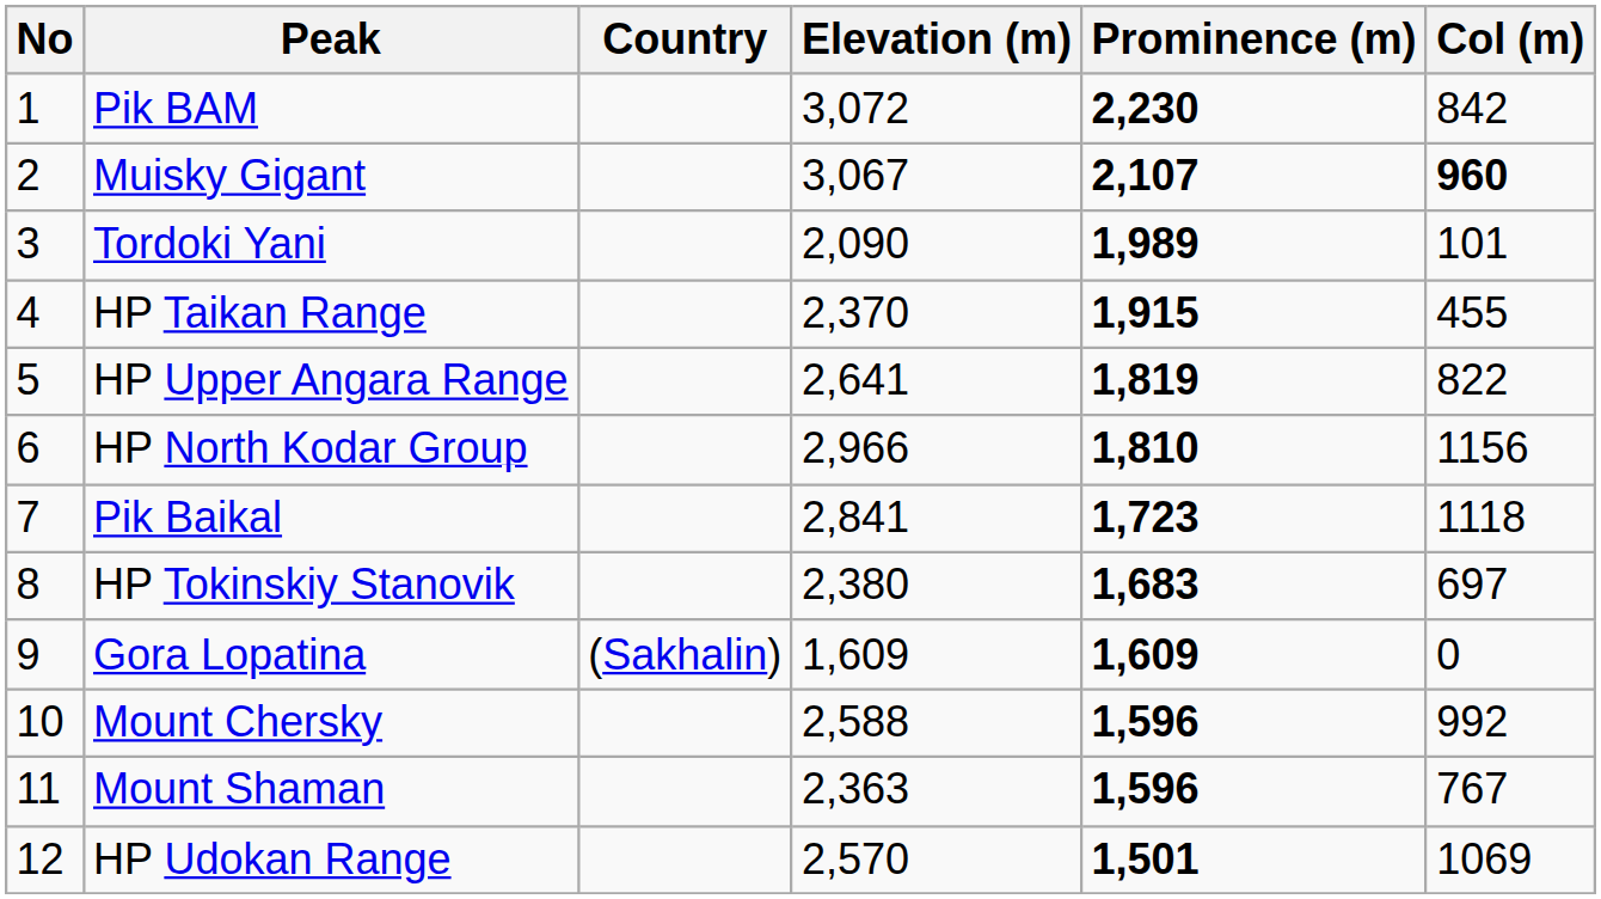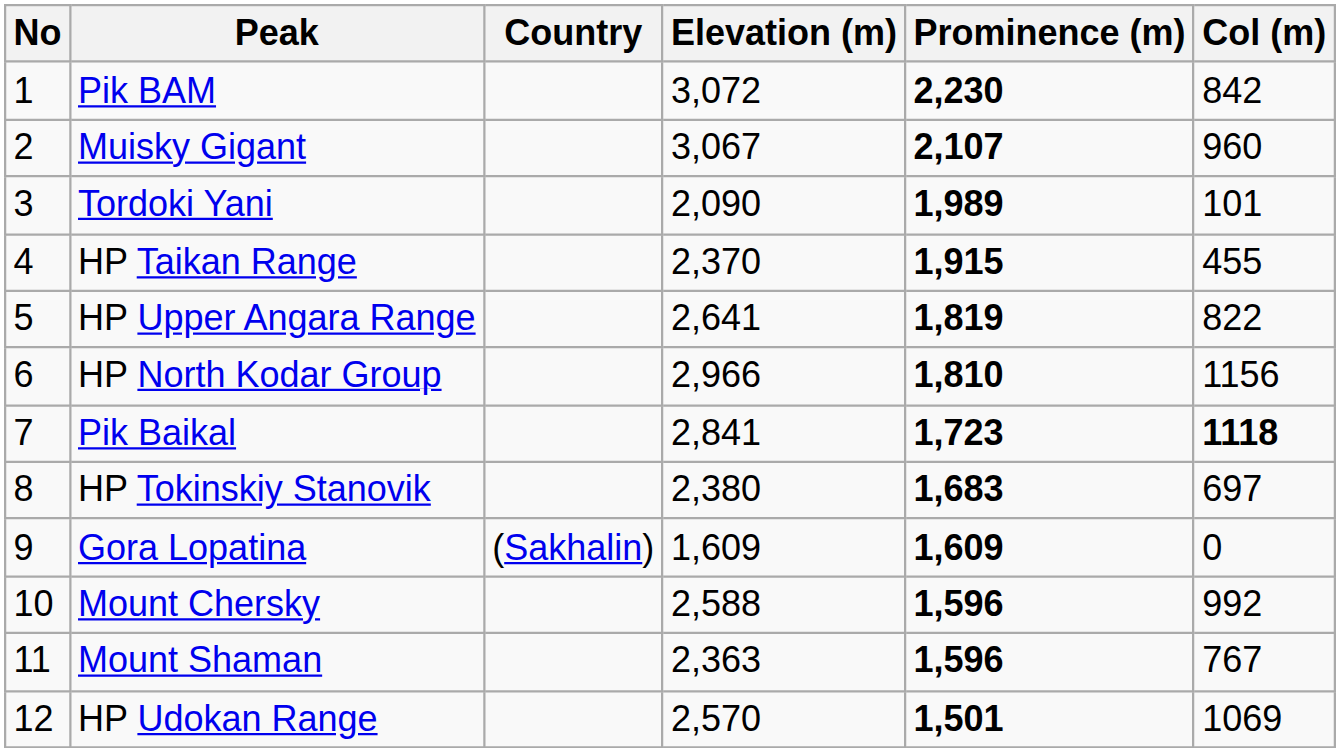Muisky Gigant | Col (m): bold -> normal
Pik Baikal | Col (m): normal -> bold
